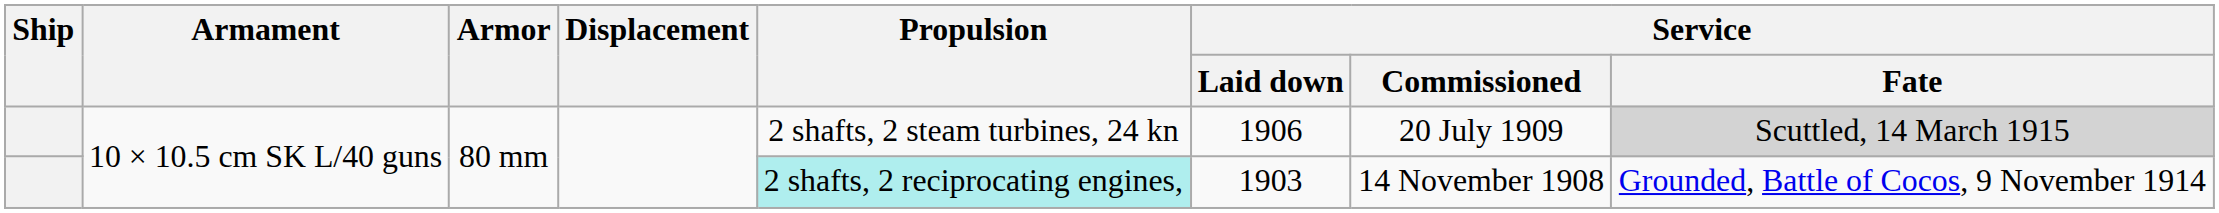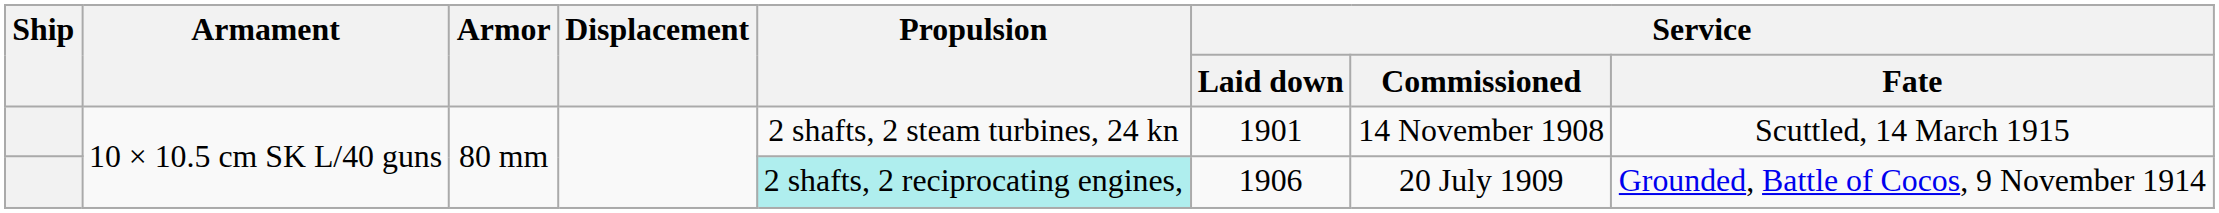row 3 | Service / Laid down: 1906 -> 1901
row 3 | Service / Commissioned: 20 July 1909 -> 14 November 1908
row 3 | Service / Fate: lightgrey background -> no background
row 4 | Service / Laid down: 1903 -> 1906
row 4 | Service / Commissioned: 14 November 1908 -> 20 July 1909
